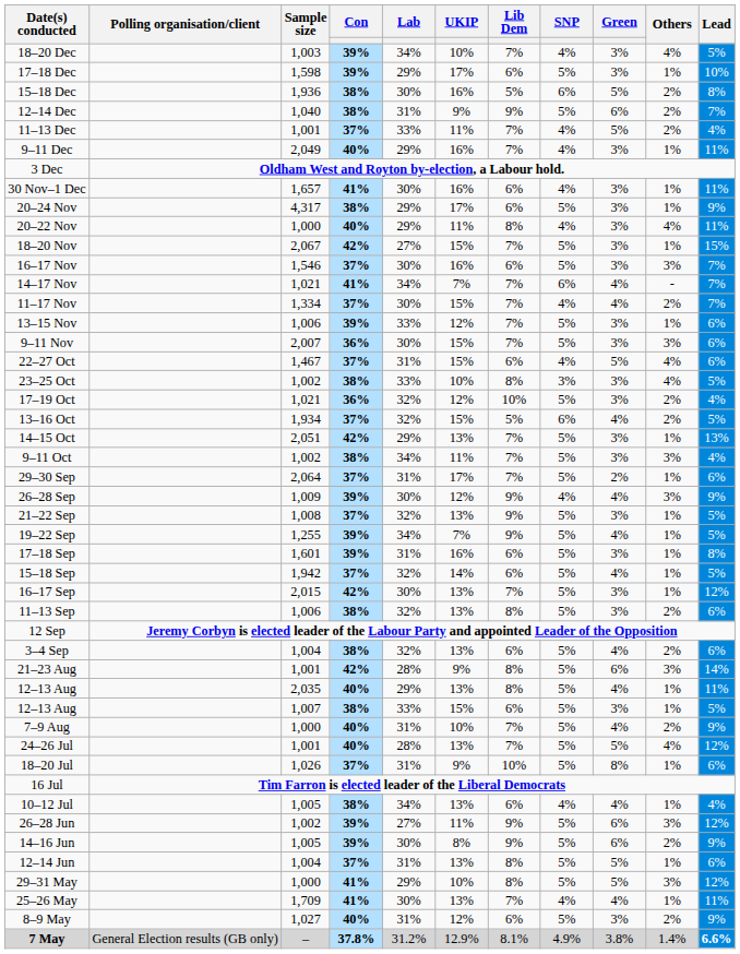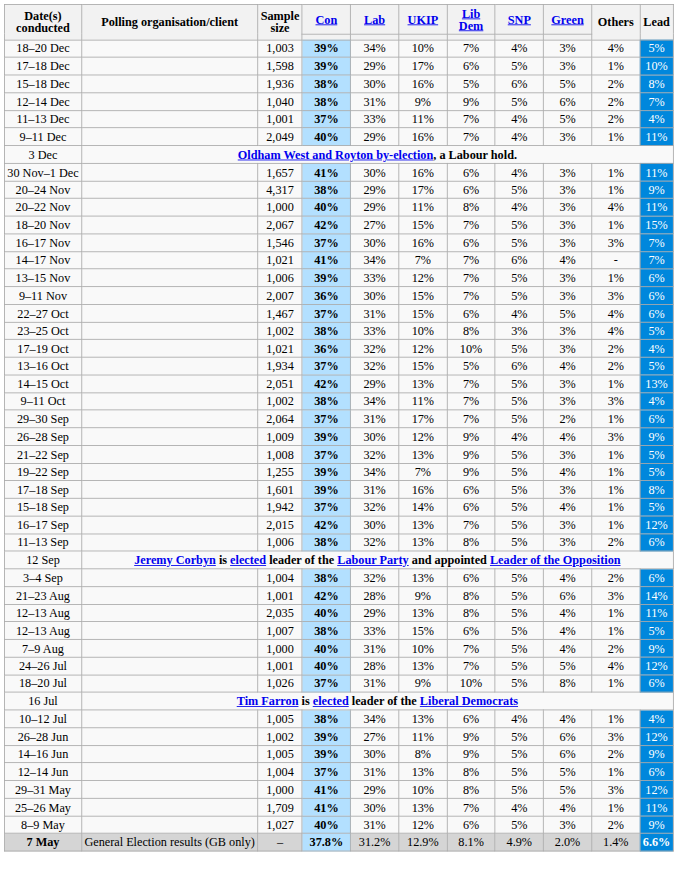- row: 11–17 Nov | 1,334 | 37% | 30% | 15% | 7% | 4% | 4% | 2% | 7%
12–13 Aug / 1,007 | Green: 3% -> 4%
7 May | Green: 3.8% -> 2.0%
